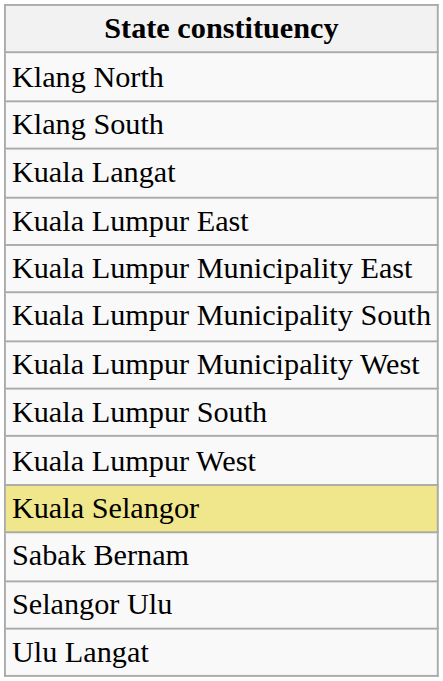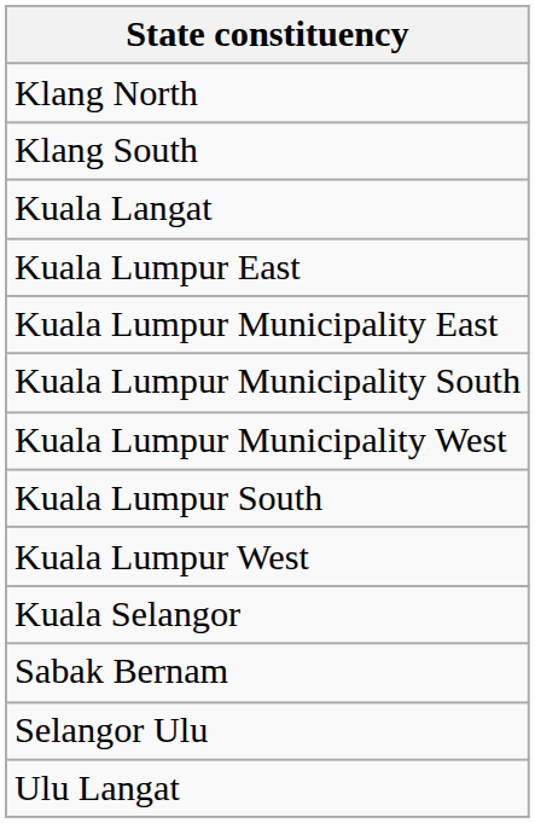row 11 | column 1: khaki background -> no background
